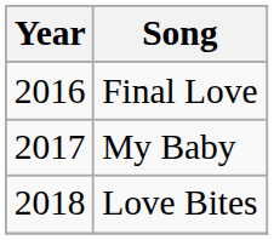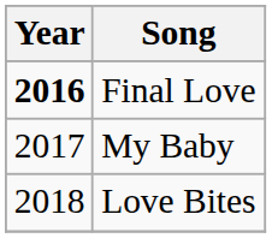Final Love | Year: normal -> bold
